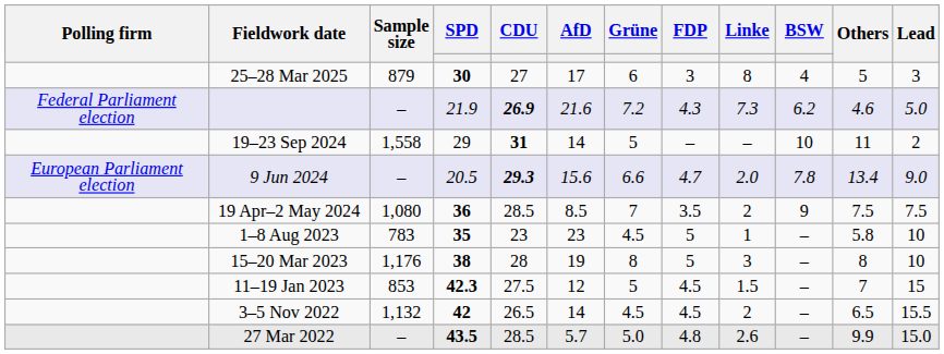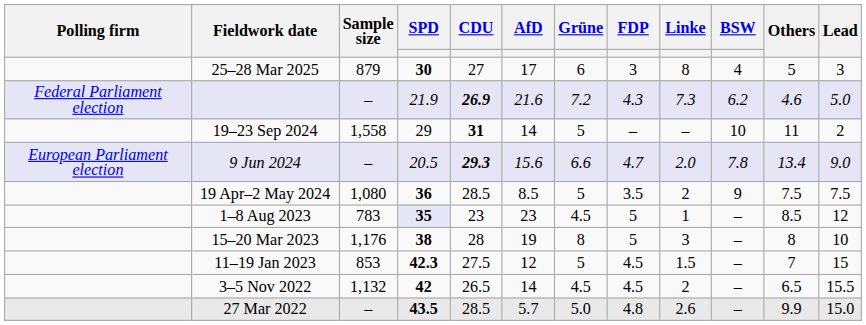19 Apr–2 May 2024 | Grüne: 7 -> 5
1–8 Aug 2023 | SPD: no background -> lavender background
1–8 Aug 2023 | Others: 5.8 -> 8.5
1–8 Aug 2023 | Lead: 10 -> 12
